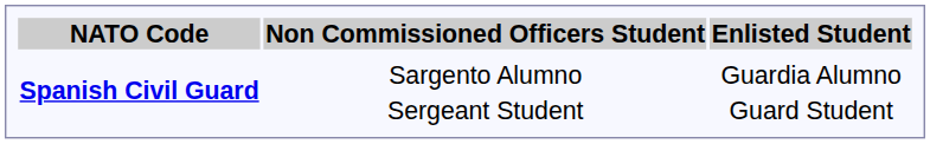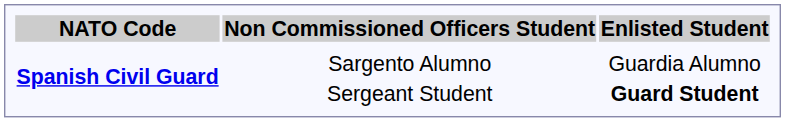Sergeant Student | Enlisted Student: normal -> bold
